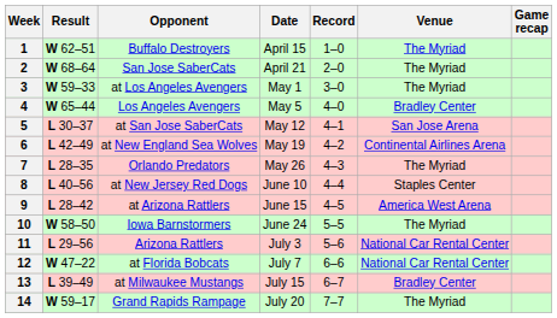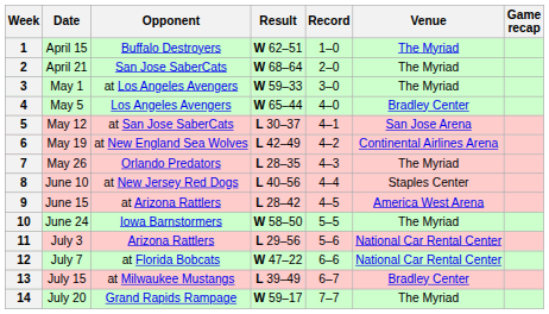columns swapped: Date <-> Result
